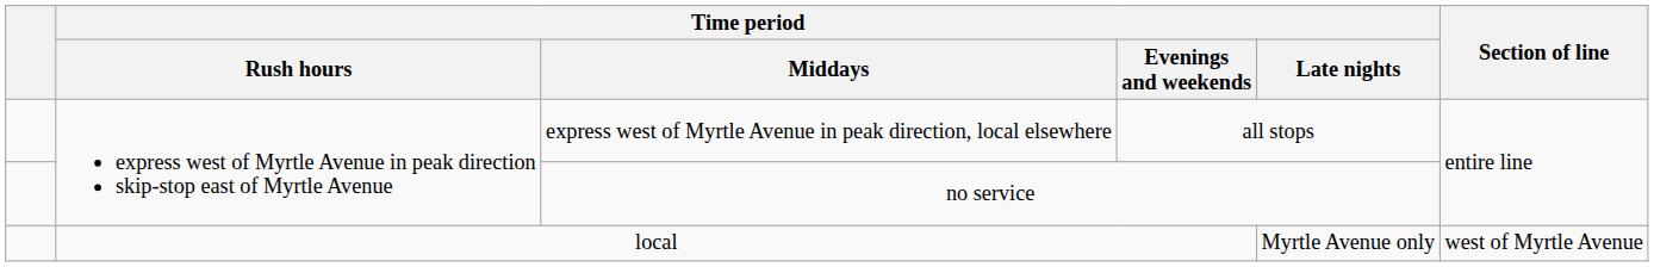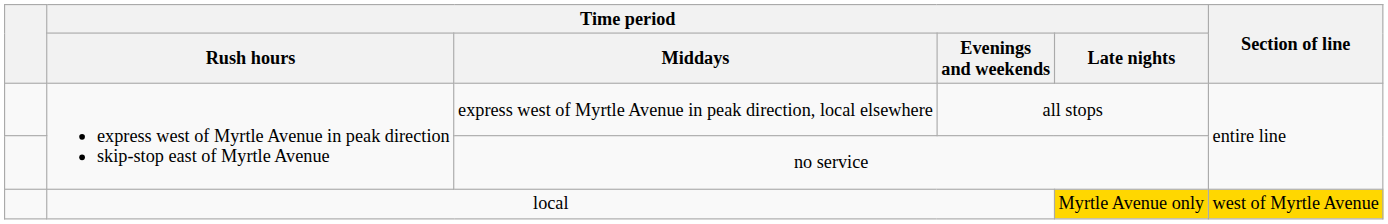local | Time period / Late nights: no background -> gold background
local | Section of line: no background -> gold background
